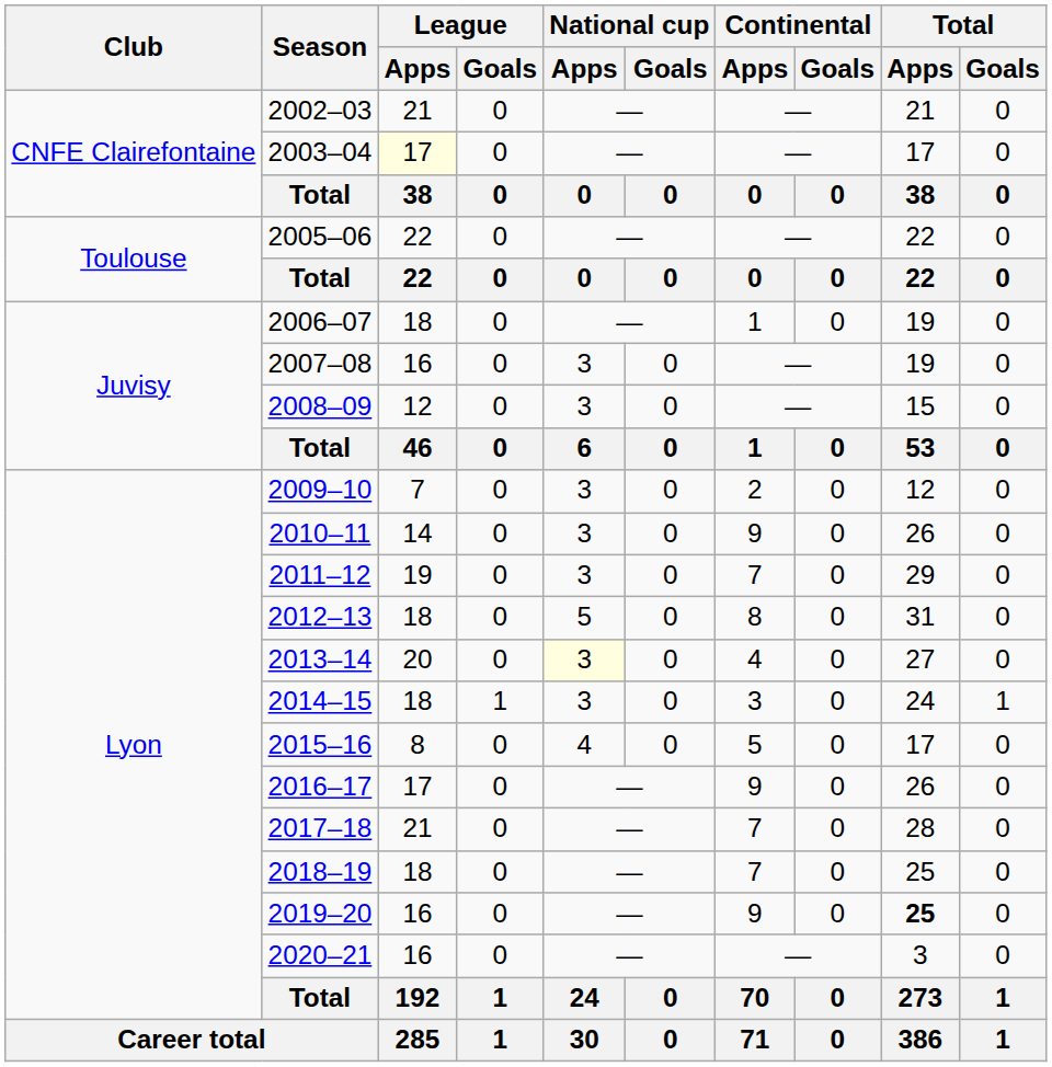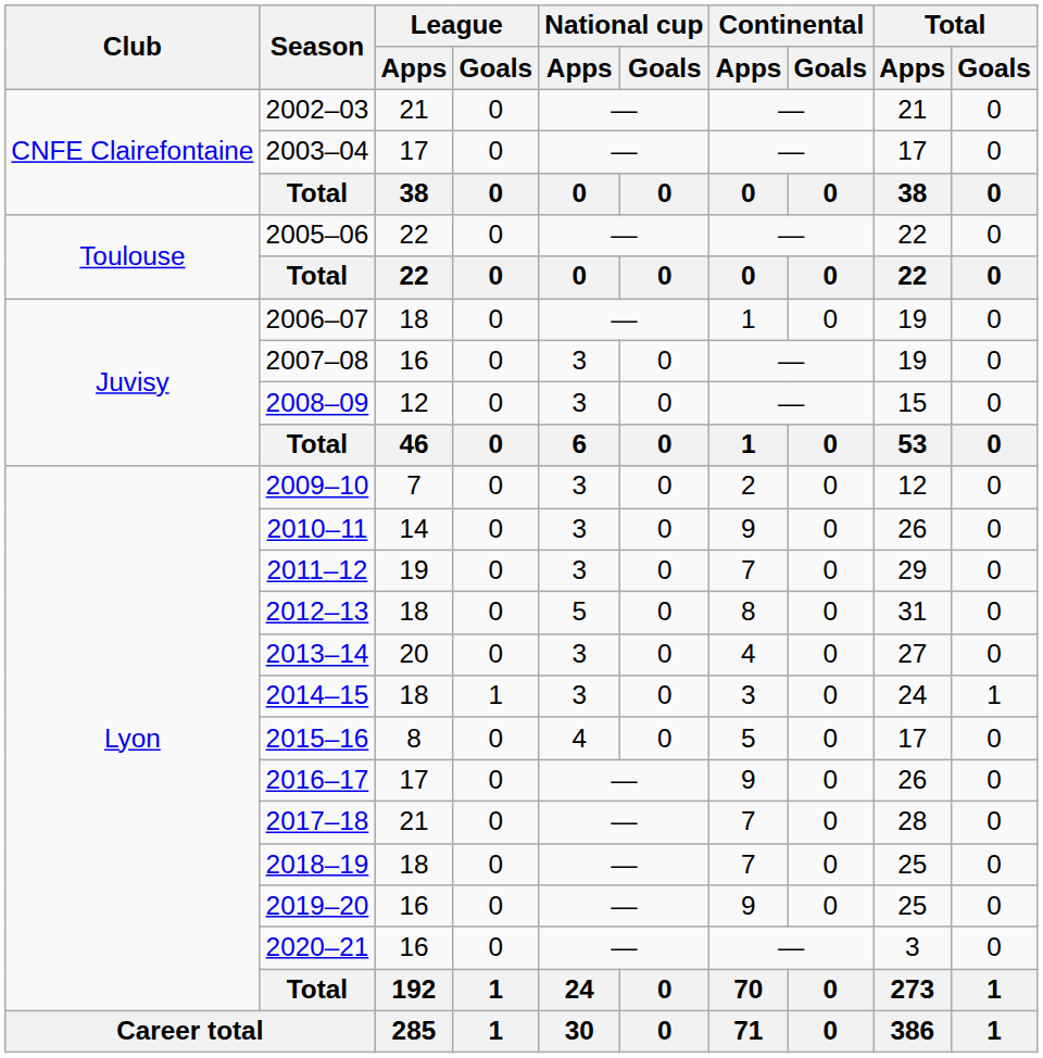2003–04 | League / Apps: lightyellow background -> no background
2013–14 | National cup / Apps: lightyellow background -> no background
2019–20 | Total / Apps: bold -> normal
